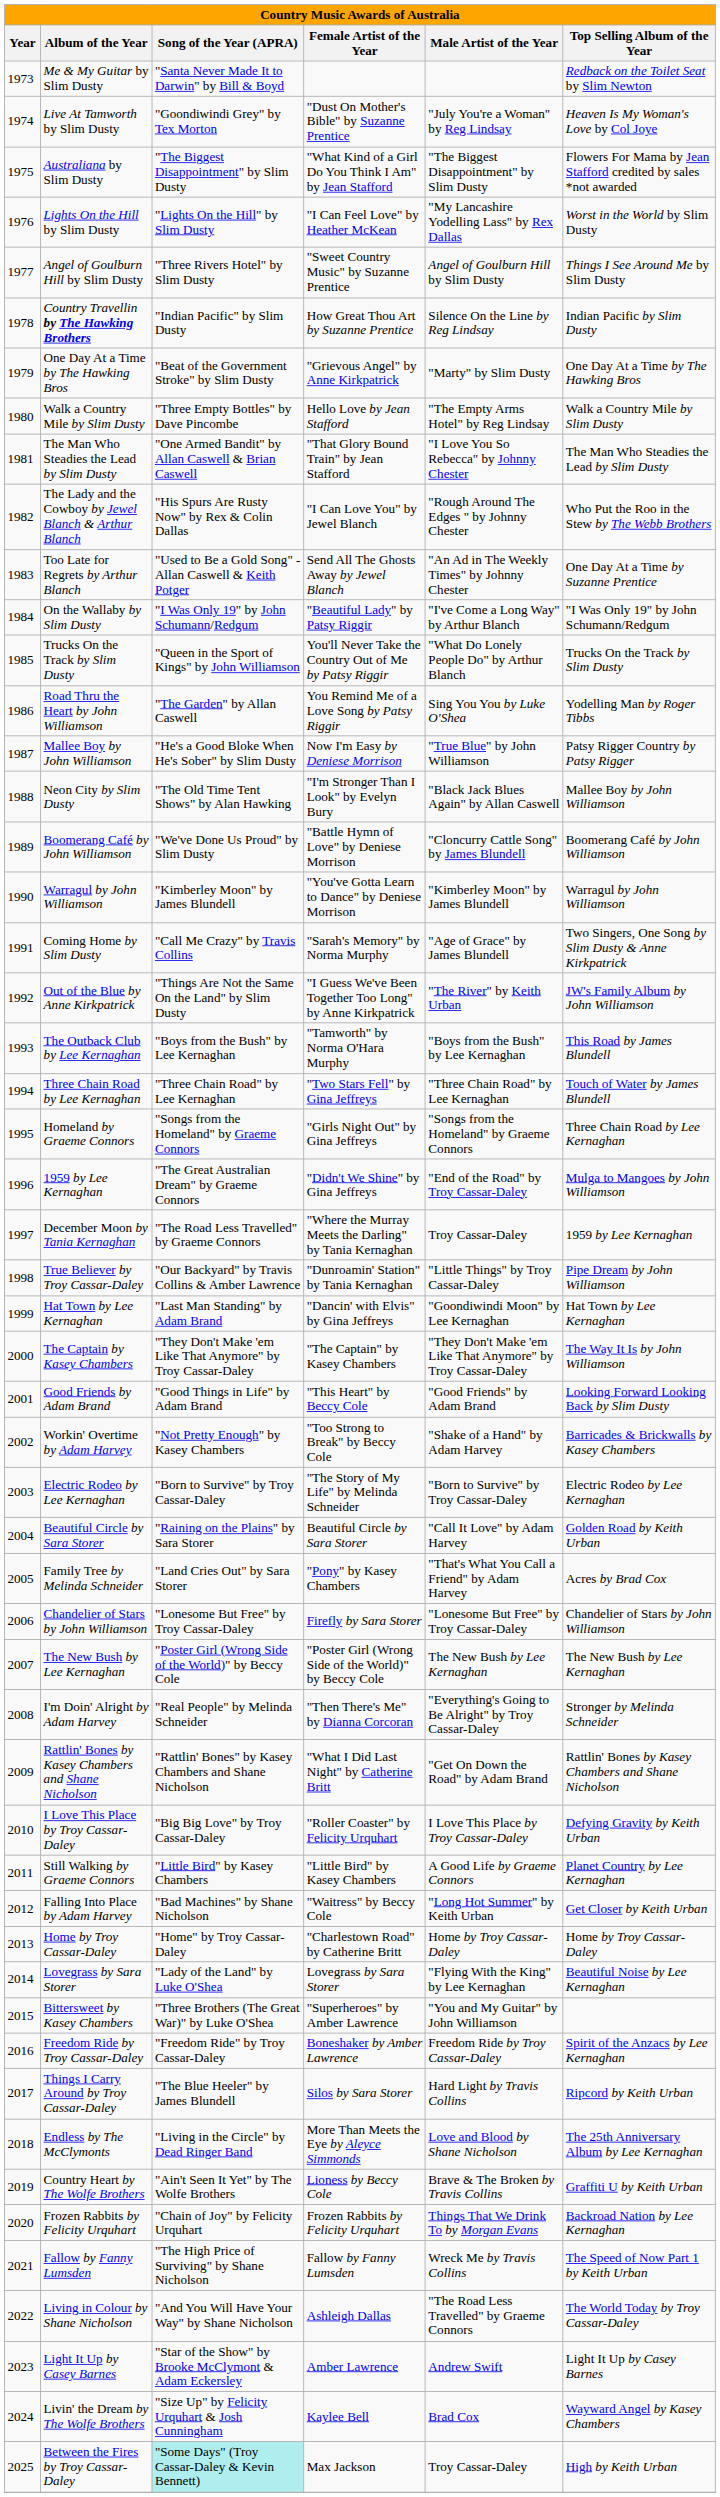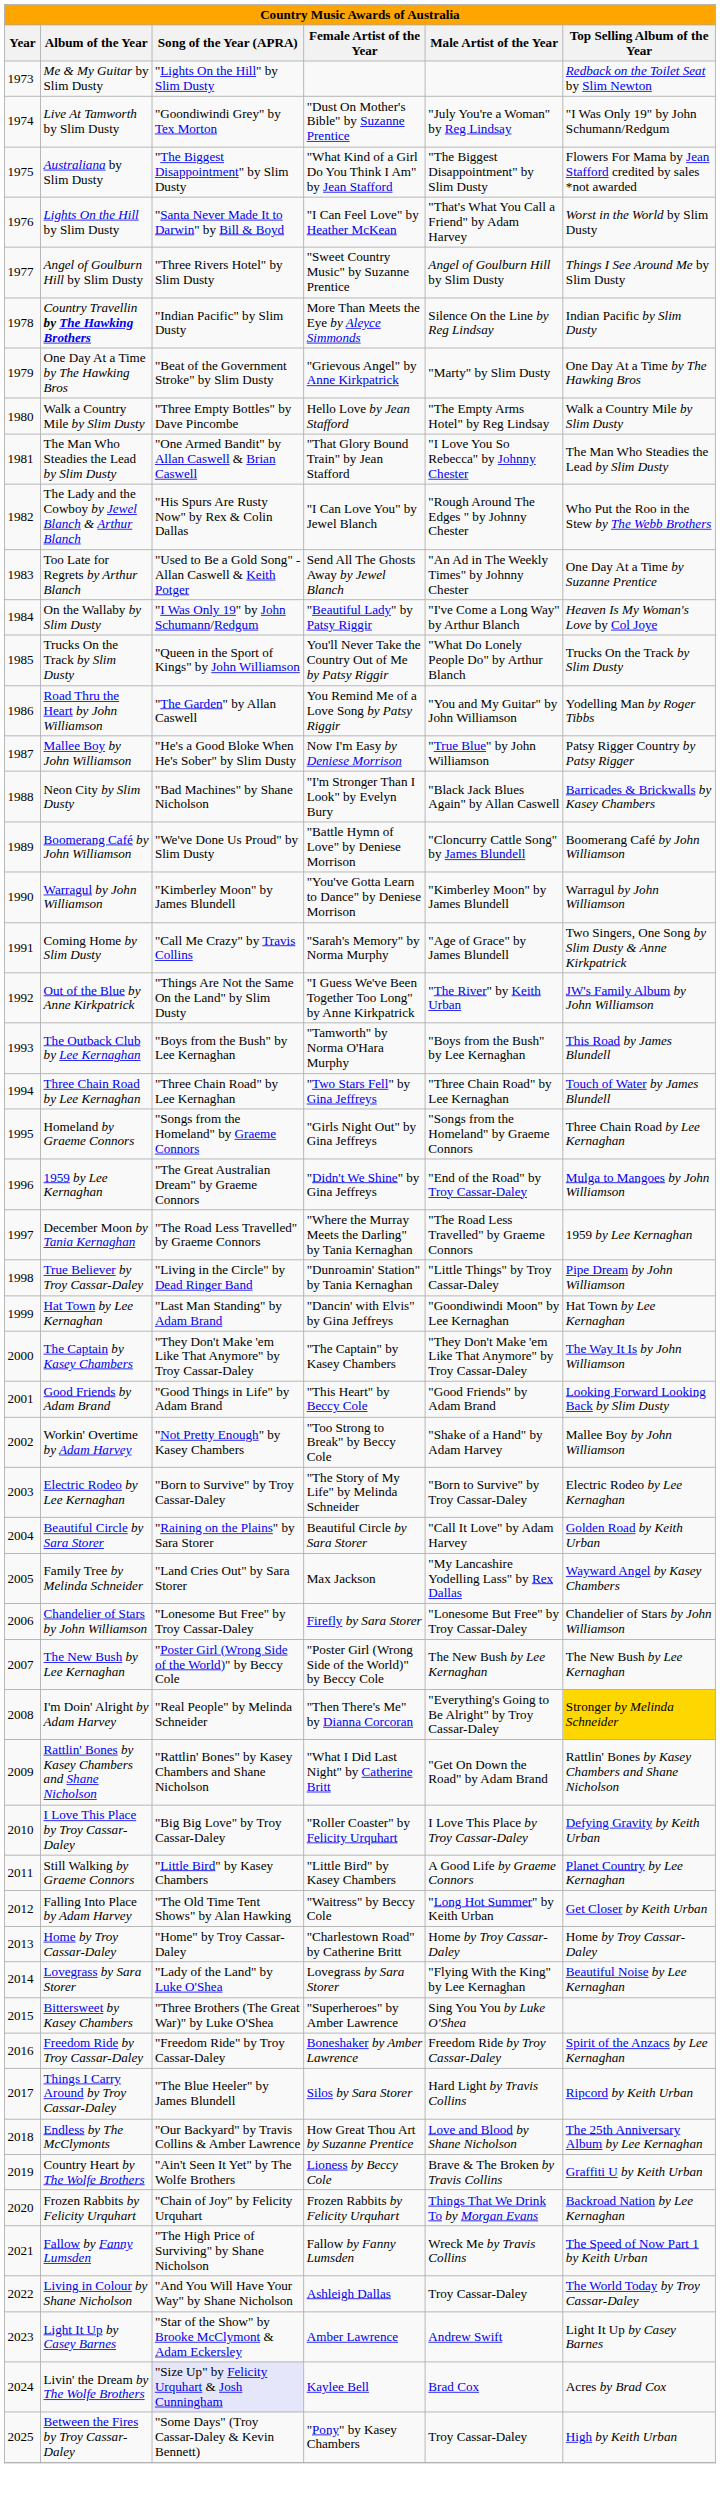Me & My Guitar by Slim Dusty | Song of the Year (APRA): "Santa Never Made It to Darwin" by Bill & Boyd -> "Lights On the Hill" by Slim Dusty
Live At Tamworth by Slim Dusty | Top Selling Album of the Year: Heaven Is My Woman's Love by Col Joye -> "I Was Only 19" by John Schumann/Redgum
Lights On the Hill by Slim Dusty | Song of the Year (APRA): "Lights On the Hill" by Slim Dusty -> "Santa Never Made It to Darwin" by Bill & Boyd
Lights On the Hill by Slim Dusty | Male Artist of the Year: "My Lancashire Yodelling Lass" by Rex Dallas -> "That's What You Call a Friend" by Adam Harvey
Country Travellin by The Hawking Brothers | Female Artist of the Year: How Great Thou Art by Suzanne Prentice -> More Than Meets the Eye by Aleyce Simmonds
On the Wallaby by Slim Dusty | Top Selling Album of the Year: "I Was Only 19" by John Schumann/Redgum -> Heaven Is My Woman's Love by Col Joye
Road Thru the Heart by John Williamson | Male Artist of the Year: Sing You You by Luke O'Shea -> "You and My Guitar" by John Williamson
Neon City by Slim Dusty | Song of the Year (APRA): "The Old Time Tent Shows" by Alan Hawking -> "Bad Machines" by Shane Nicholson
Neon City by Slim Dusty | Top Selling Album of the Year: Mallee Boy by John Williamson -> Barricades & Brickwalls by Kasey Chambers
December Moon by Tania Kernaghan | Male Artist of the Year: Troy Cassar-Daley -> "The Road Less Travelled" by Graeme Connors
True Believer by Troy Cassar-Daley | Song of the Year (APRA): "Our Backyard" by Travis Collins & Amber Lawrence -> "Living in the Circle" by Dead Ringer Band
Workin' Overtime by Adam Harvey | Top Selling Album of the Year: Barricades & Brickwalls by Kasey Chambers -> Mallee Boy by John Williamson
Family Tree by Melinda Schneider | Female Artist of the Year: "Pony" by Kasey Chambers -> Max Jackson
Family Tree by Melinda Schneider | Male Artist of the Year: "That's What You Call a Friend" by Adam Harvey -> "My Lancashire Yodelling Lass" by Rex Dallas
Family Tree by Melinda Schneider | Top Selling Album of the Year: Acres by Brad Cox -> Wayward Angel by Kasey Chambers
I'm Doin' Alright by Adam Harvey | Top Selling Album of the Year: no background -> gold background
Falling Into Place by Adam Harvey | Song of the Year (APRA): "Bad Machines" by Shane Nicholson -> "The Old Time Tent Shows" by Alan Hawking
Bittersweet by Kasey Chambers | Male Artist of the Year: "You and My Guitar" by John Williamson -> Sing You You by Luke O'Shea
Endless by The McClymonts | Song of the Year (APRA): "Living in the Circle" by Dead Ringer Band -> "Our Backyard" by Travis Collins & Amber Lawrence
Endless by The McClymonts | Female Artist of the Year: More Than Meets the Eye by Aleyce Simmonds -> How Great Thou Art by Suzanne Prentice
Living in Colour by Shane Nicholson | Male Artist of the Year: "The Road Less Travelled" by Graeme Connors -> Troy Cassar-Daley
Livin' the Dream by The Wolfe Brothers | Song of the Year (APRA): no background -> lavender background
Livin' the Dream by The Wolfe Brothers | Top Selling Album of the Year: Wayward Angel by Kasey Chambers -> Acres by Brad Cox
Between the Fires by Troy Cassar-Daley | Song of the Year (APRA): paleturquoise background -> no background
Between the Fires by Troy Cassar-Daley | Female Artist of the Year: Max Jackson -> "Pony" by Kasey Chambers
